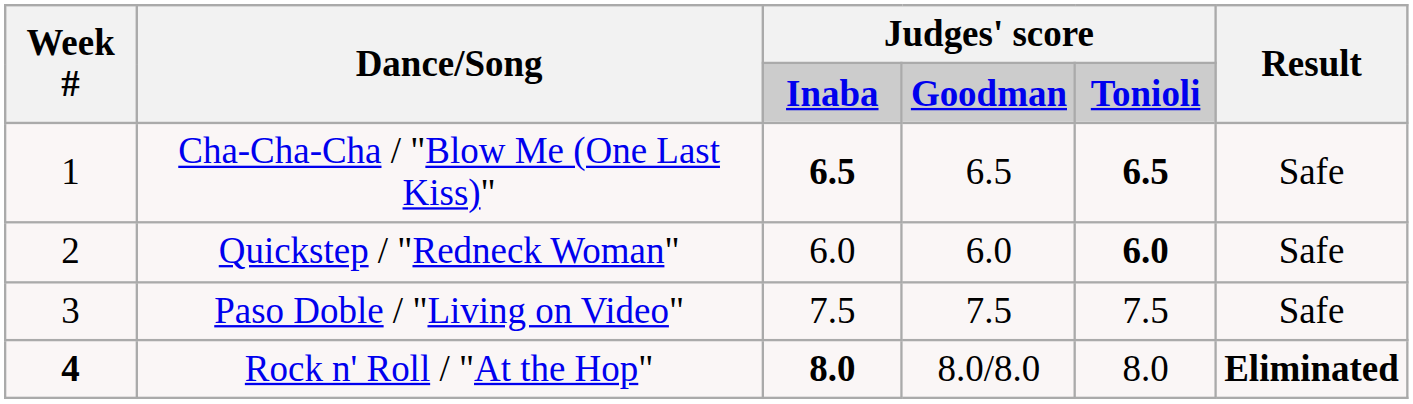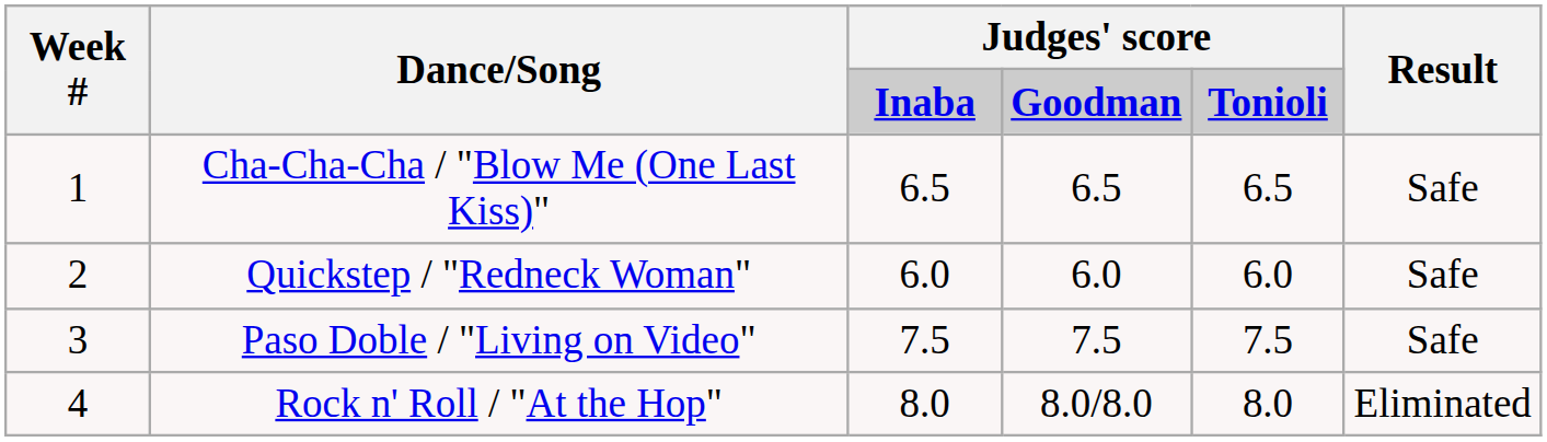Cha-Cha-Cha / "Blow Me (One Last Kiss)" | column 3: bold -> normal
Cha-Cha-Cha / "Blow Me (One Last Kiss)" | column 5: bold -> normal
Quickstep / "Redneck Woman" | column 5: bold -> normal
Rock n' Roll / "At the Hop" | Week #: bold -> normal
Rock n' Roll / "At the Hop" | column 3: bold -> normal
Rock n' Roll / "At the Hop" | Result: bold -> normal
